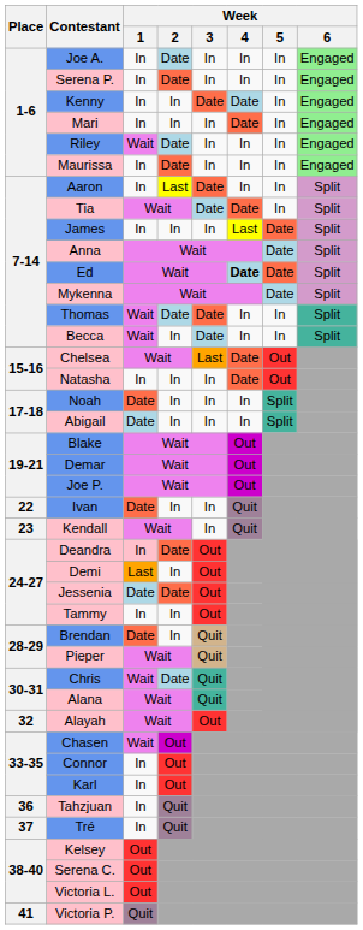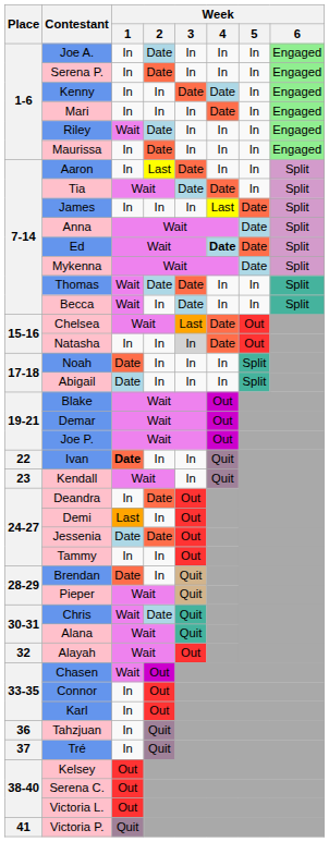Natasha | Week / 3: no background -> lightgrey background
Ivan | Week / 1: normal -> bold
Deandra | Week / 1: pink background -> no background
